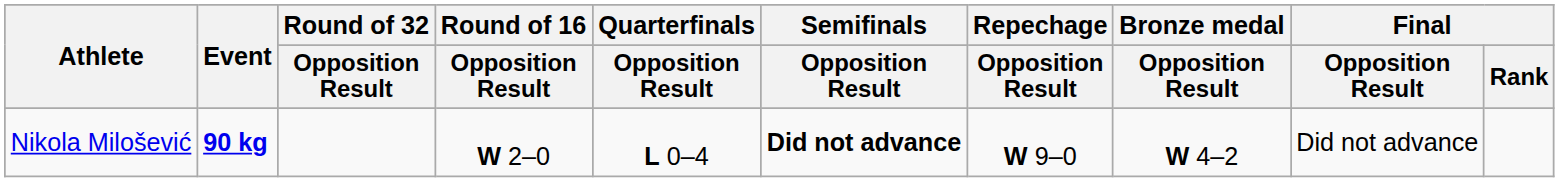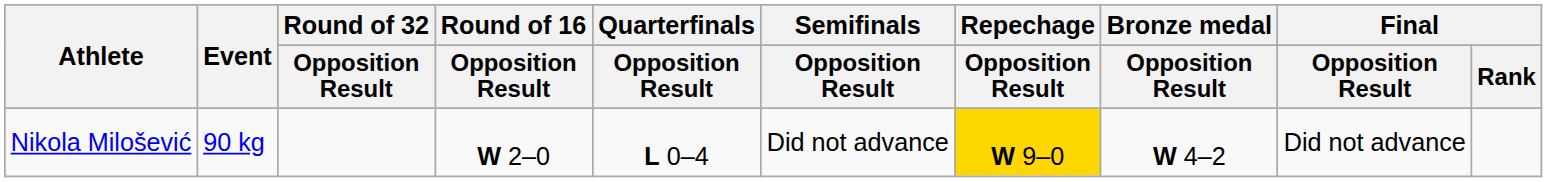Nikola Milošević | Event: bold -> normal
Nikola Milošević | Semifinals / Opposition Result: bold -> normal
Nikola Milošević | Repechage / Opposition Result: no background -> gold background
